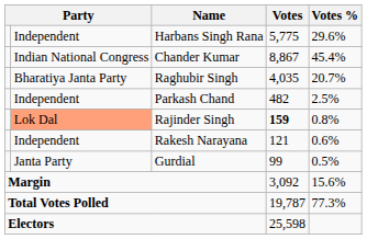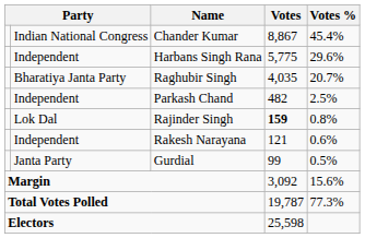rows swapped: Chander Kumar <-> Harbans Singh Rana
Rajinder Singh | column 2: lightsalmon background -> no background
